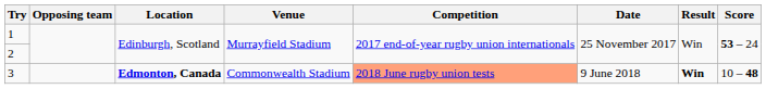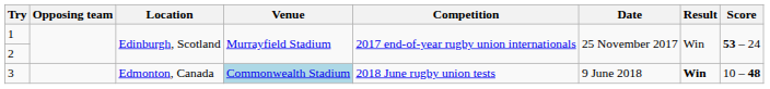3 | Location: bold -> normal
3 | Venue: no background -> lightblue background
3 | Competition: lightsalmon background -> no background
